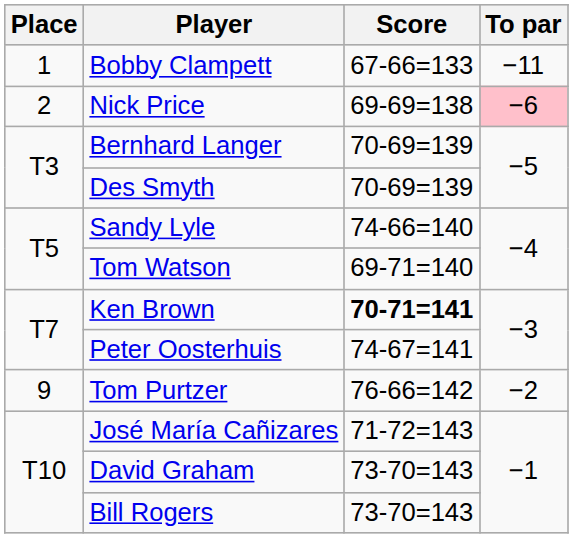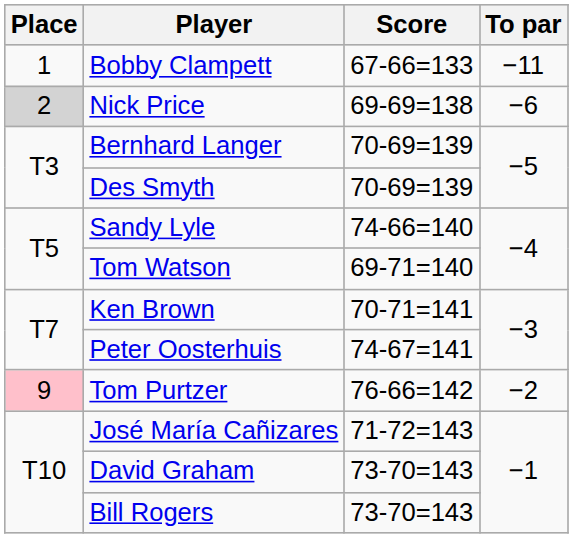Nick Price | Place: no background -> lightgrey background
Nick Price | To par: pink background -> no background
Ken Brown | Score: bold -> normal
Tom Purtzer | Place: no background -> pink background
